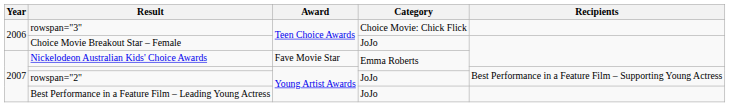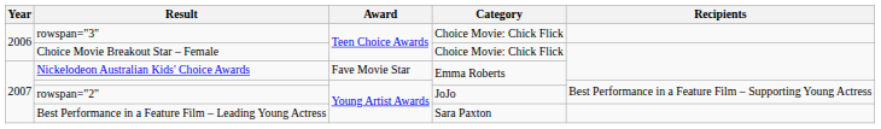Choice Movie Breakout Star – Female | Category: JoJo -> Choice Movie: Chick Flick
Best Performance in a Feature Film – Leading Young Actress | Category: JoJo -> Sara Paxton
